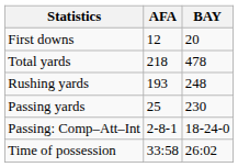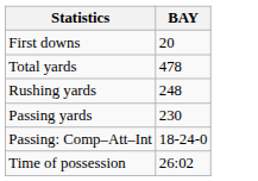- column: AFA | 12 | 218 | 193 | 25 | 2-8-1 | 33:58
